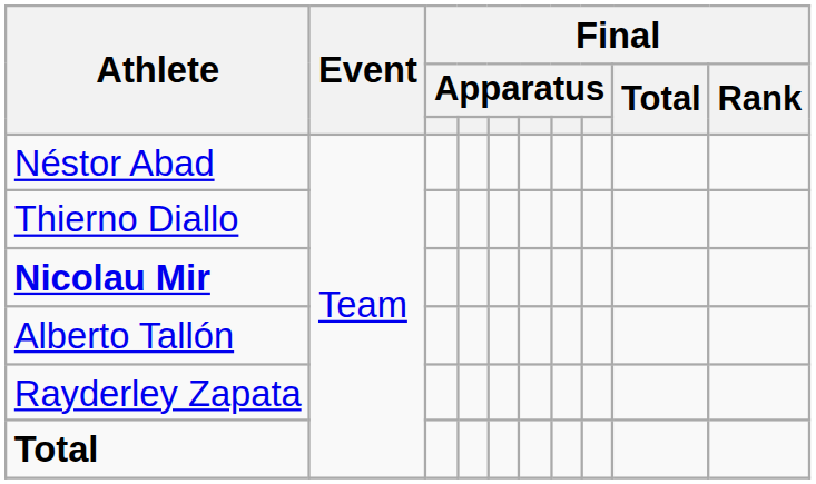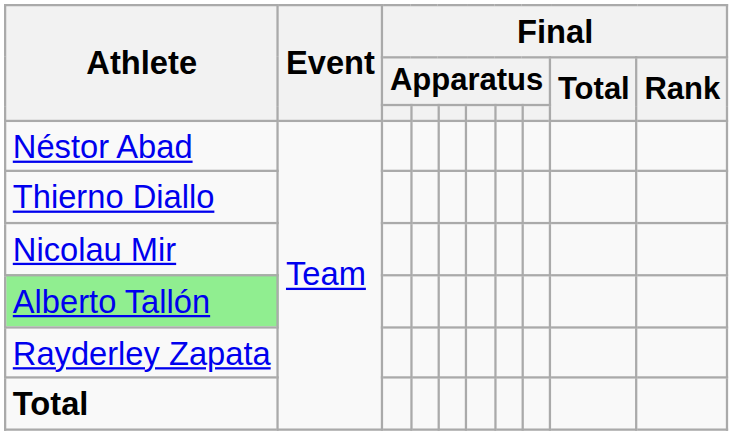Nicolau Mir | Athlete: bold -> normal
Alberto Tallón | Athlete: no background -> lightgreen background
